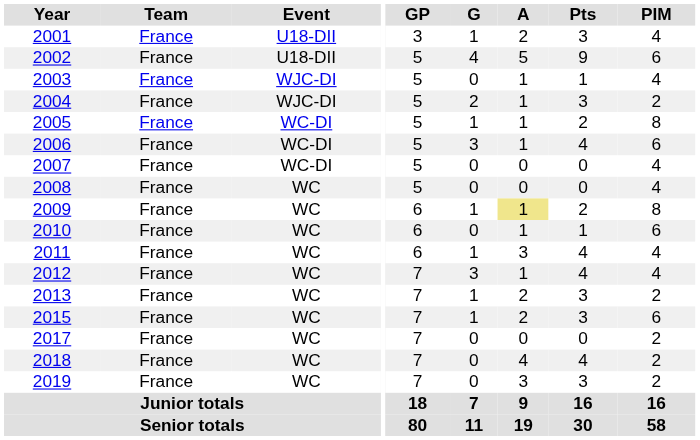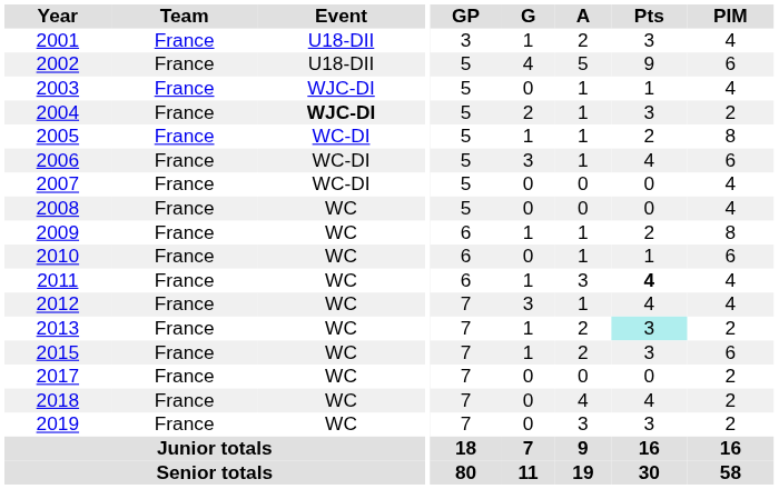2004 | Event: normal -> bold
2009 | A: khaki background -> no background
2011 | Pts: normal -> bold
2013 | Pts: no background -> paleturquoise background
